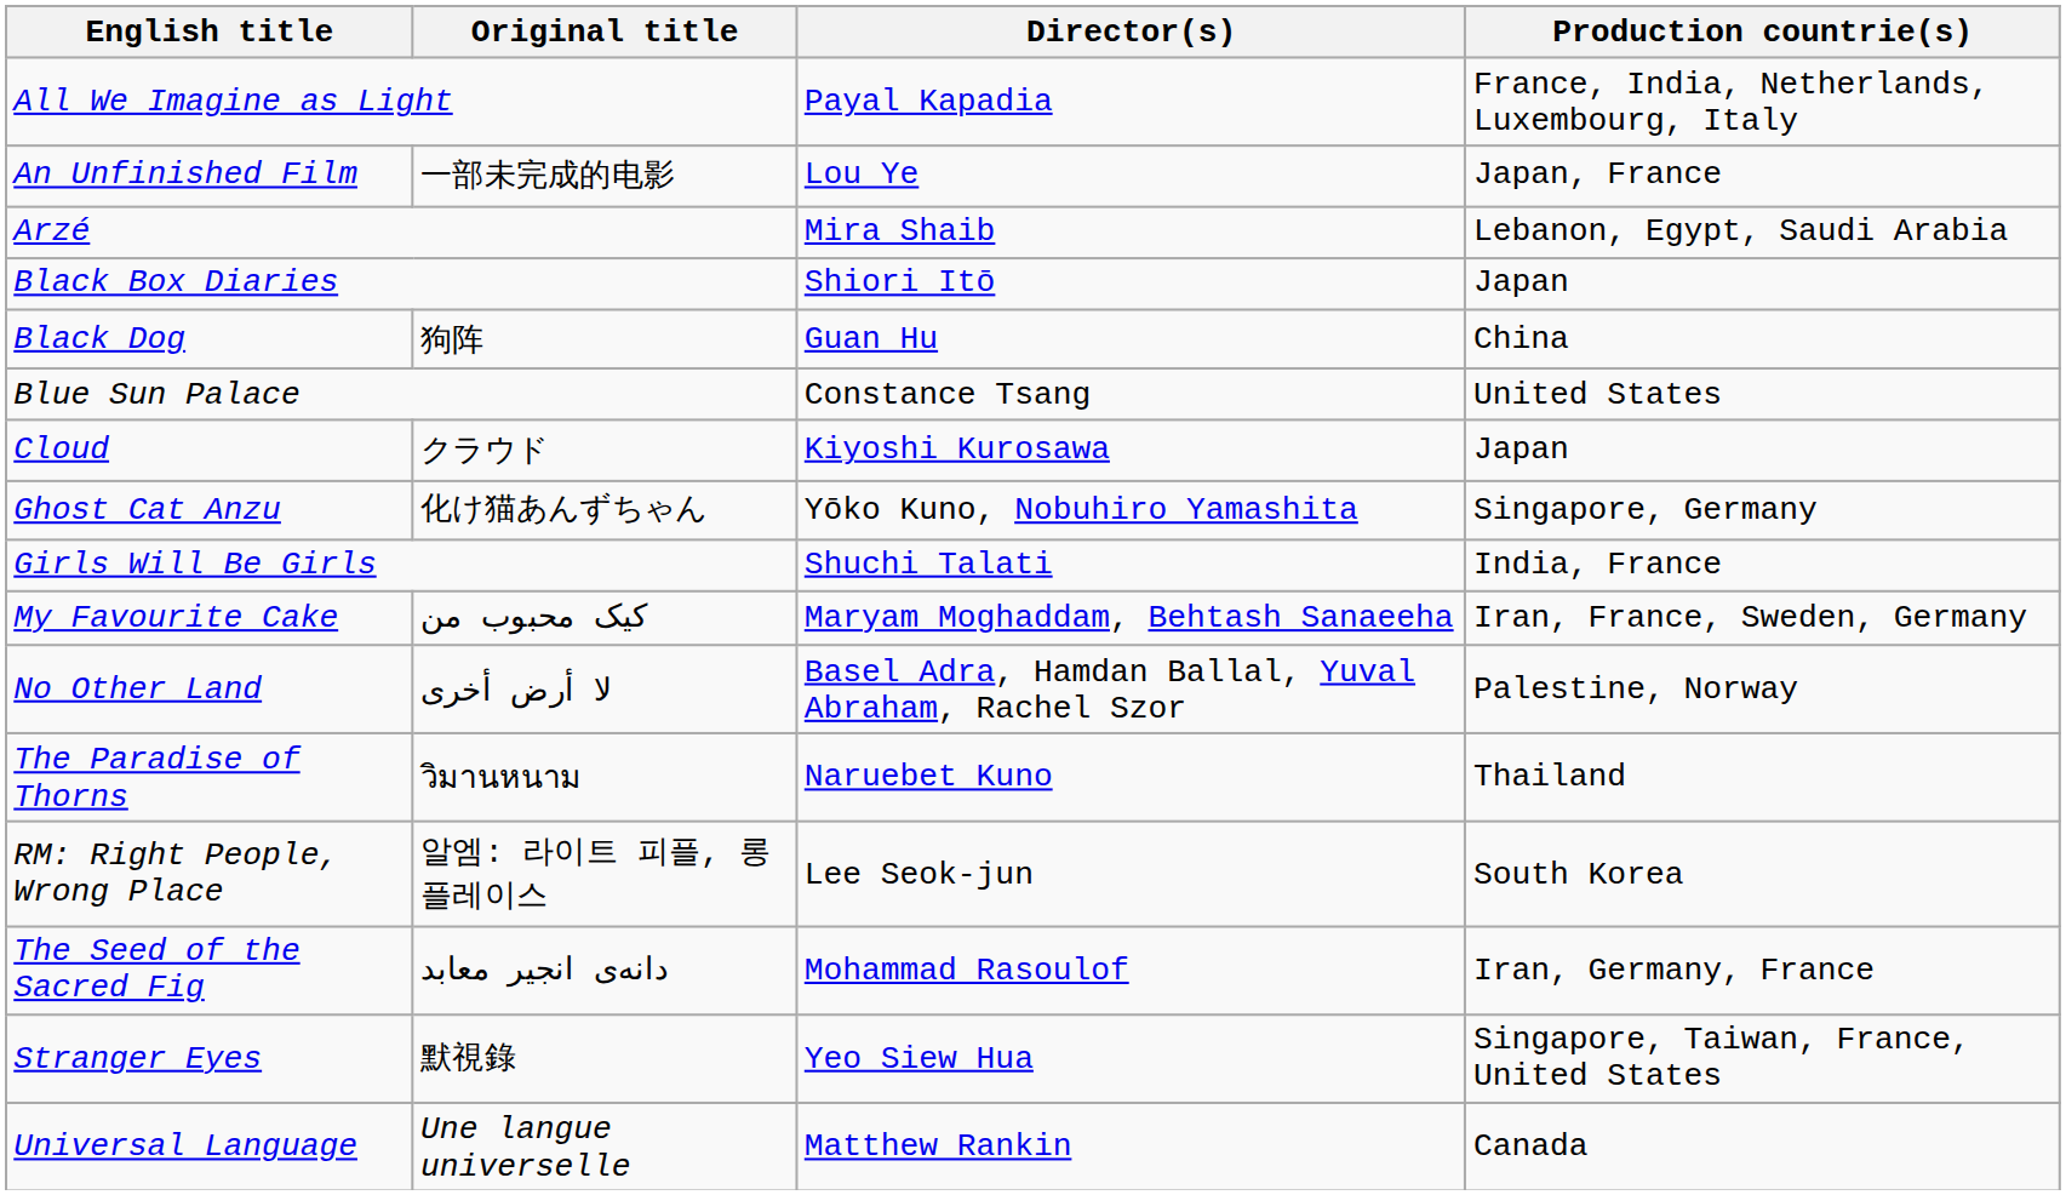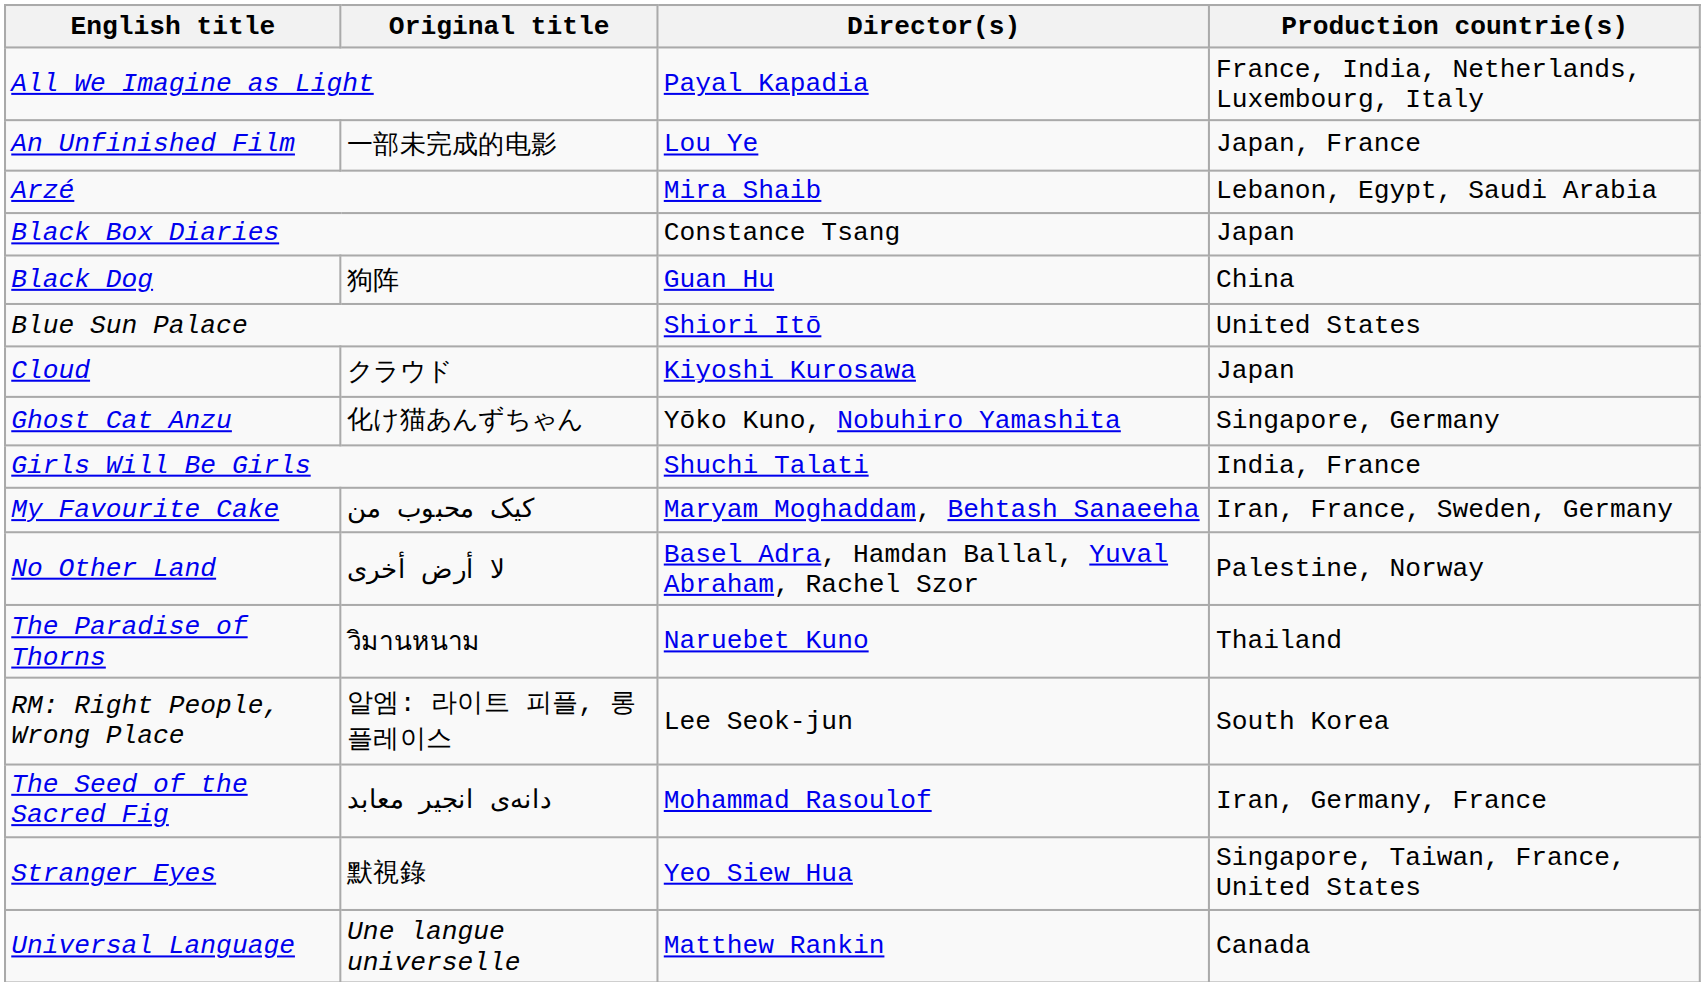Black Box Diaries | Director(s): Shiori Itō -> Constance Tsang
Blue Sun Palace | Director(s): Constance Tsang -> Shiori Itō
